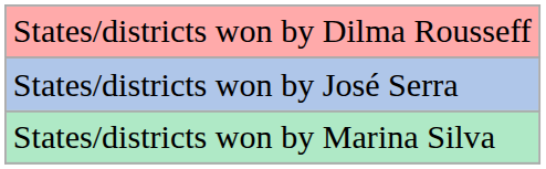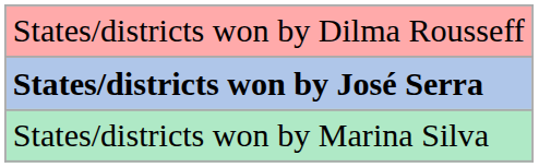row 2 | column 1: normal -> bold
